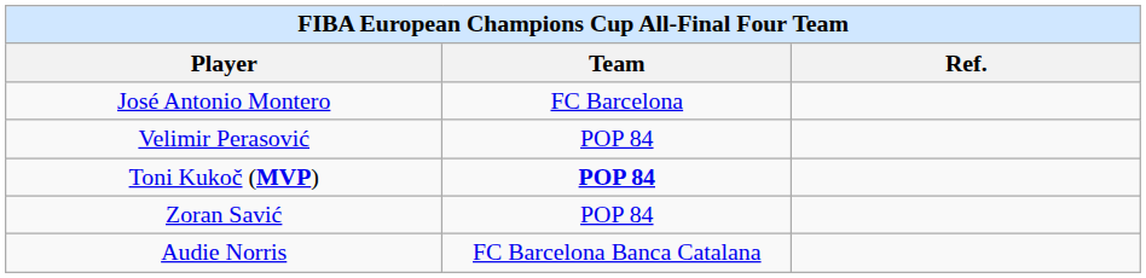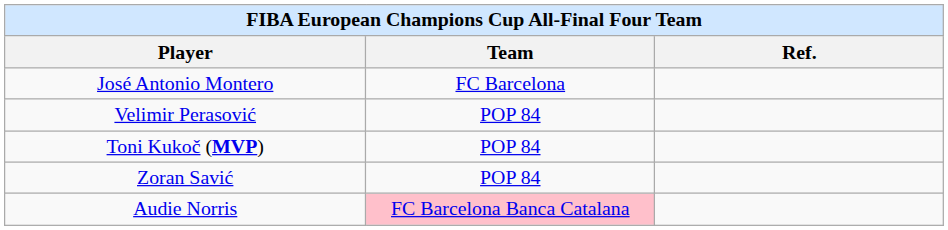Toni Kukoč (MVP) | Team: bold -> normal
Audie Norris | Team: no background -> pink background
